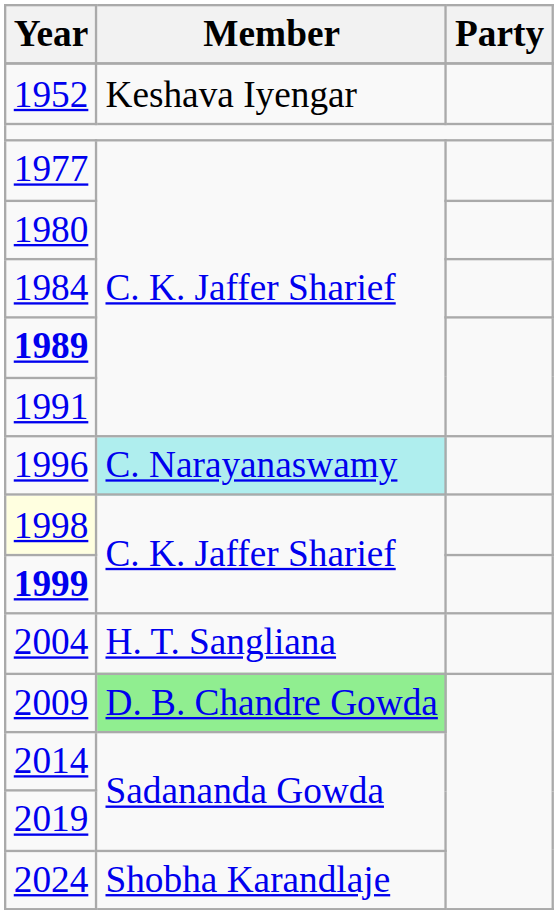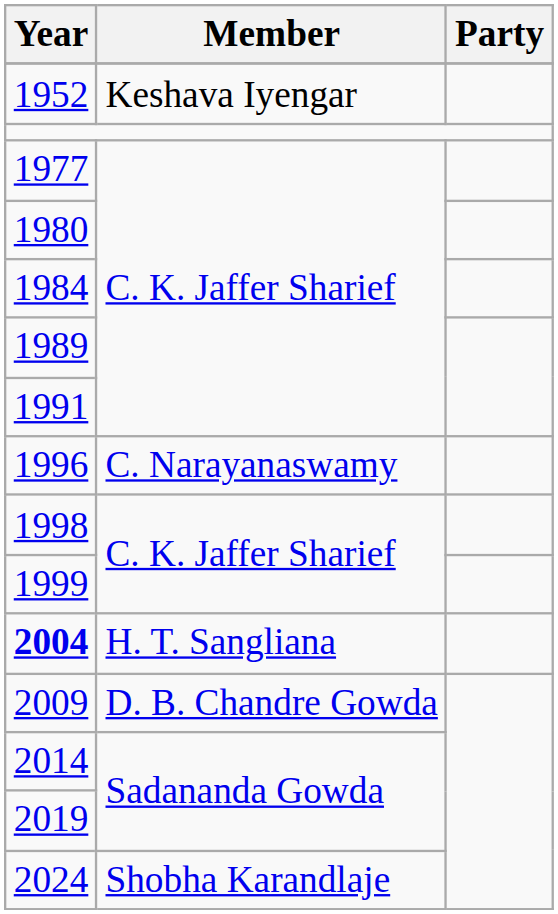1989 | Year: bold -> normal
1996 | Member: paleturquoise background -> no background
1998 | Year: lightyellow background -> no background
1999 | Year: bold -> normal
2004 | Year: normal -> bold
2009 | Member: lightgreen background -> no background
